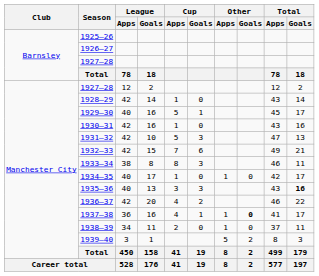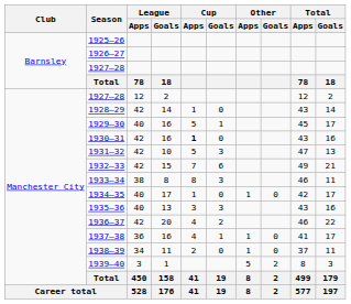1930–31 | Cup / Apps: normal -> bold
1935–36 | Total / Goals: bold -> normal
1937–38 | Other / Goals: bold -> normal
